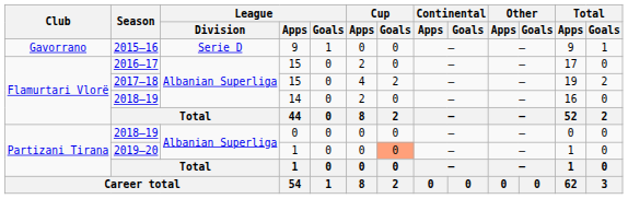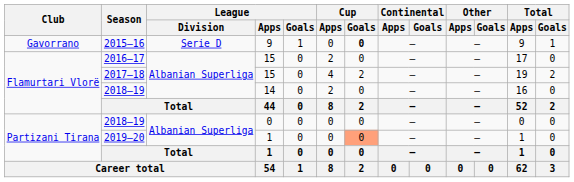2015–16 | Cup / Goals: normal -> bold
